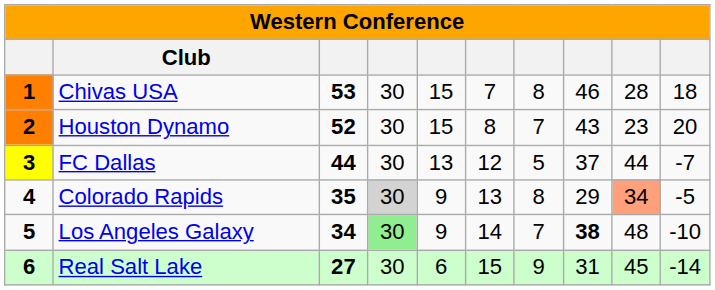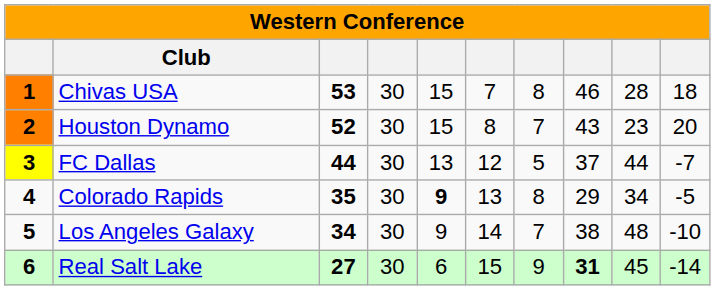Colorado Rapids | column 4: lightgrey background -> no background
Colorado Rapids | column 5: normal -> bold
Colorado Rapids | column 9: lightsalmon background -> no background
Los Angeles Galaxy | column 4: lightgreen background -> no background
Los Angeles Galaxy | column 8: bold -> normal
Real Salt Lake | column 8: normal -> bold
